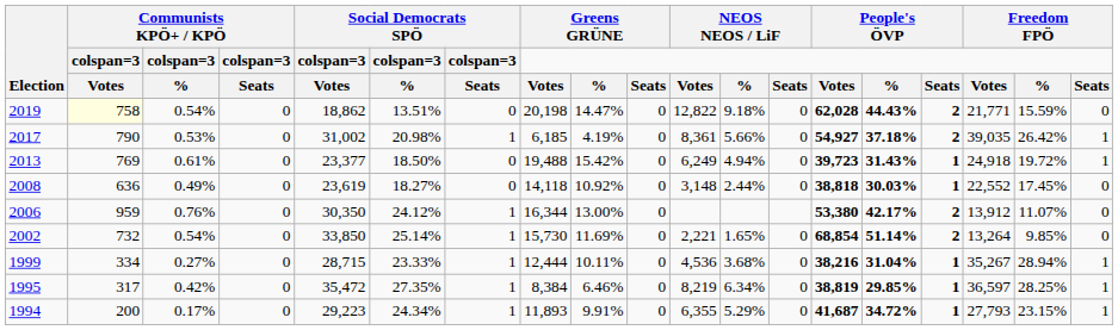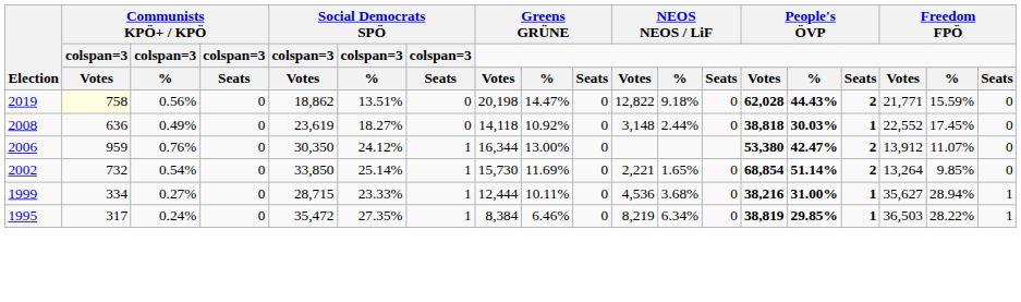2019 | Communists KPÖ+ / KPÖ / colspan=3 / %: 0.54% -> 0.56%
- row: 2017 | 790 | 0.53% | 0 | 31,002 | 20.98% | 1 | 6,185 | 4.19% | 0 | 8,361 | 5.66% | 0 | 54,927 | 37.18% | 2 | 39,035 | 26.42% | 1
- row: 2013 | 769 | 0.61% | 0 | 23,377 | 18.50% | 0 | 19,488 | 15.42% | 0 | 6,249 | 4.94% | 0 | 39,723 | 31.43% | 1 | 24,918 | 19.72% | 1
2006 | People's ÖVP / %: 42.17% -> 42.47%
1999 | People's ÖVP / %: 31.04% -> 31.00%
1999 | Freedom FPÖ / Votes: 35,267 -> 35,627
1995 | Communists KPÖ+ / KPÖ / colspan=3 / %: 0.42% -> 0.24%
1995 | Freedom FPÖ / Votes: 36,597 -> 36,503
1995 | Freedom FPÖ / %: 28.25% -> 28.22%
- row: 1994 | 200 | 0.17% | 0 | 29,223 | 24.34% | 1 | 11,893 | 9.91% | 0 | 6,355 | 5.29% | 0 | 41,687 | 34.72% | 1 | 27,793 | 23.15% | 1
